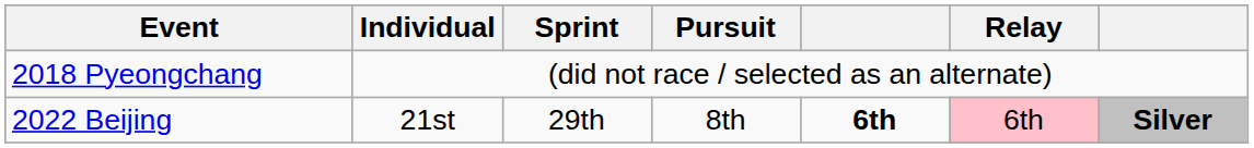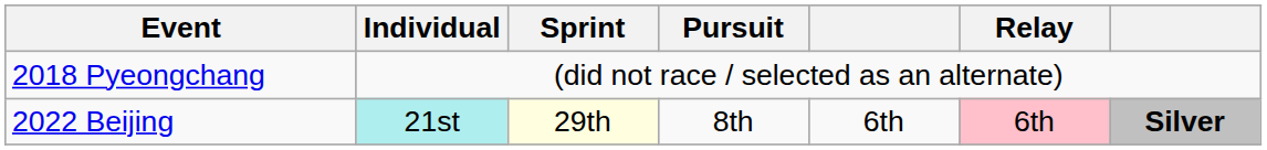2022 Beijing | Individual: no background -> paleturquoise background
2022 Beijing | Sprint: no background -> lightyellow background
2022 Beijing | column 5: bold -> normal
